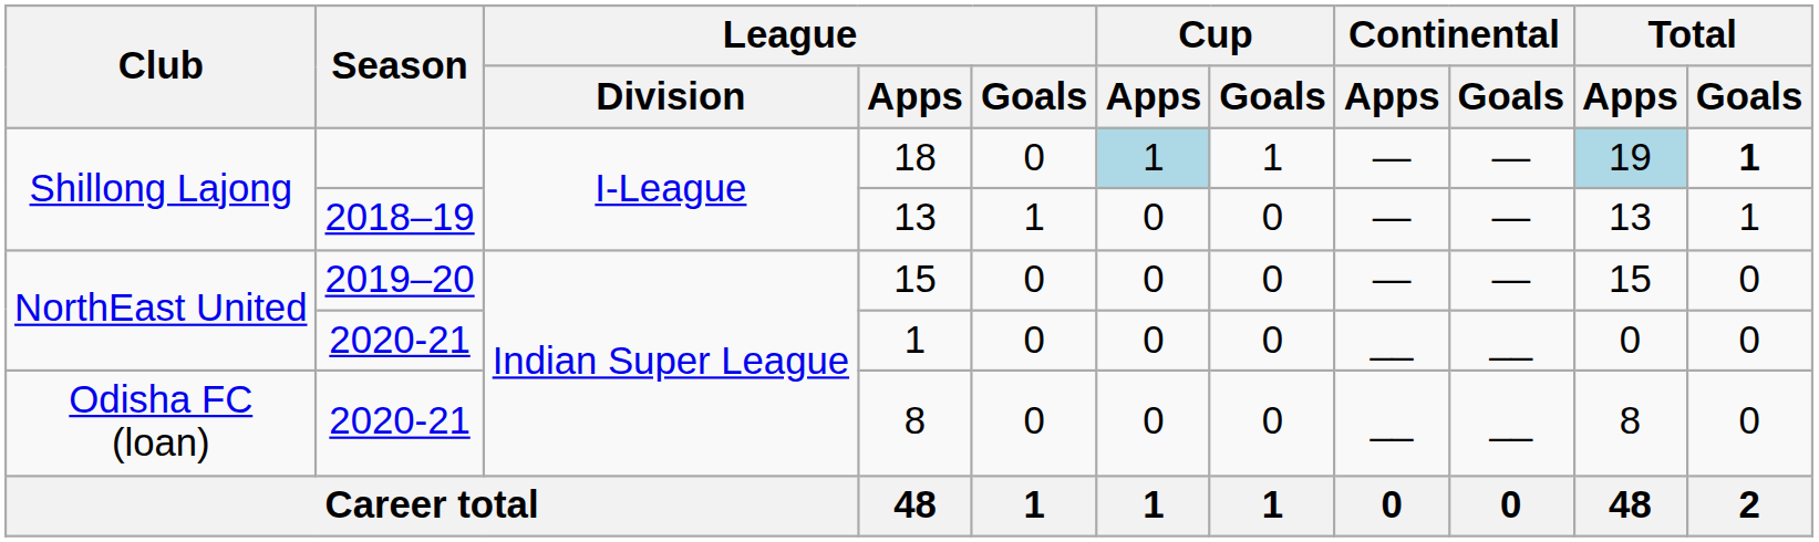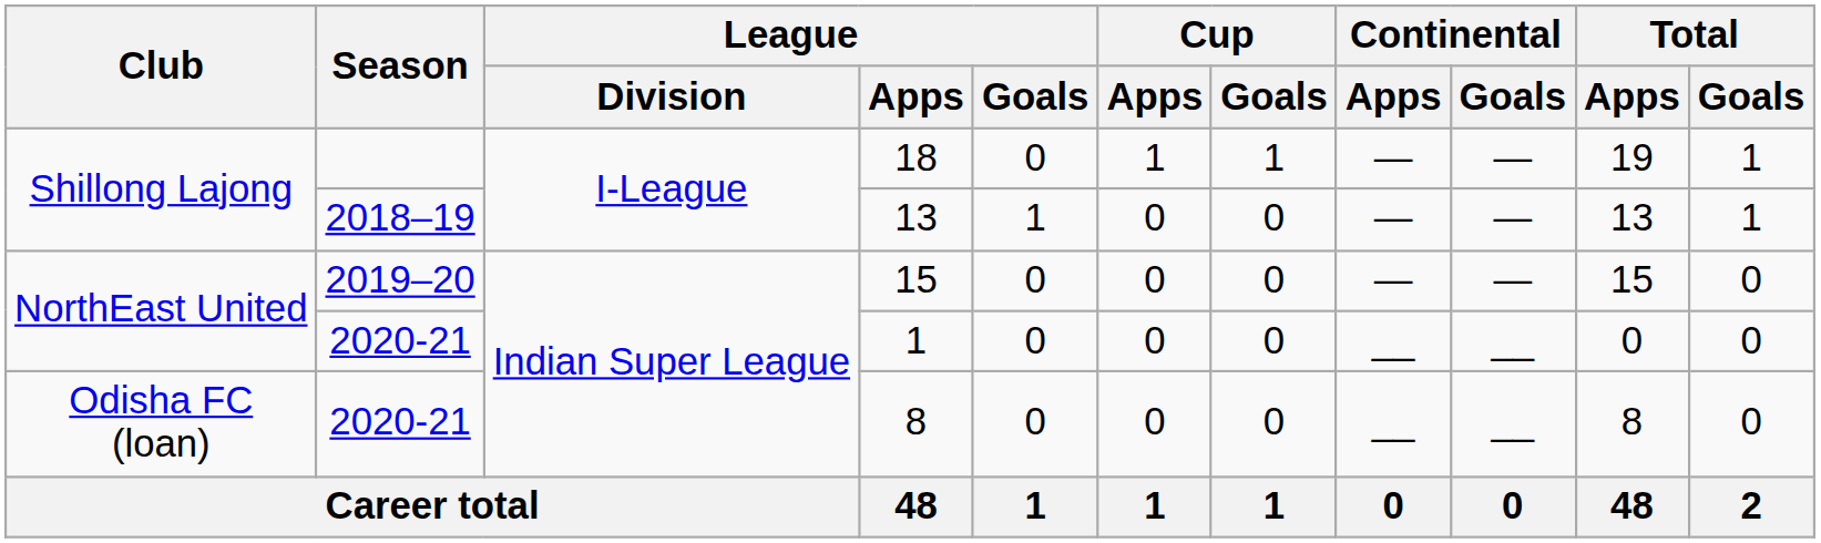18 | Cup / Apps: lightblue background -> no background
18 | Total / Apps: lightblue background -> no background
18 | Total / Goals: bold -> normal
